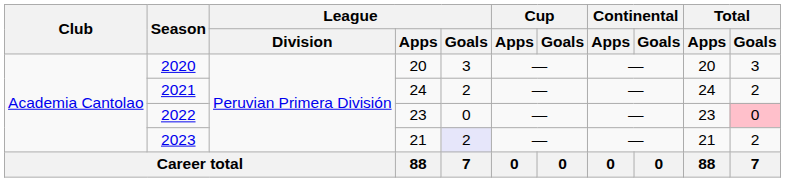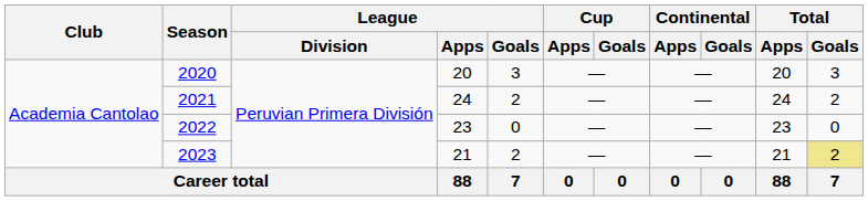2022 | Total / Goals: pink background -> no background
2023 | League / Goals: lavender background -> no background
2023 | Total / Goals: no background -> khaki background
